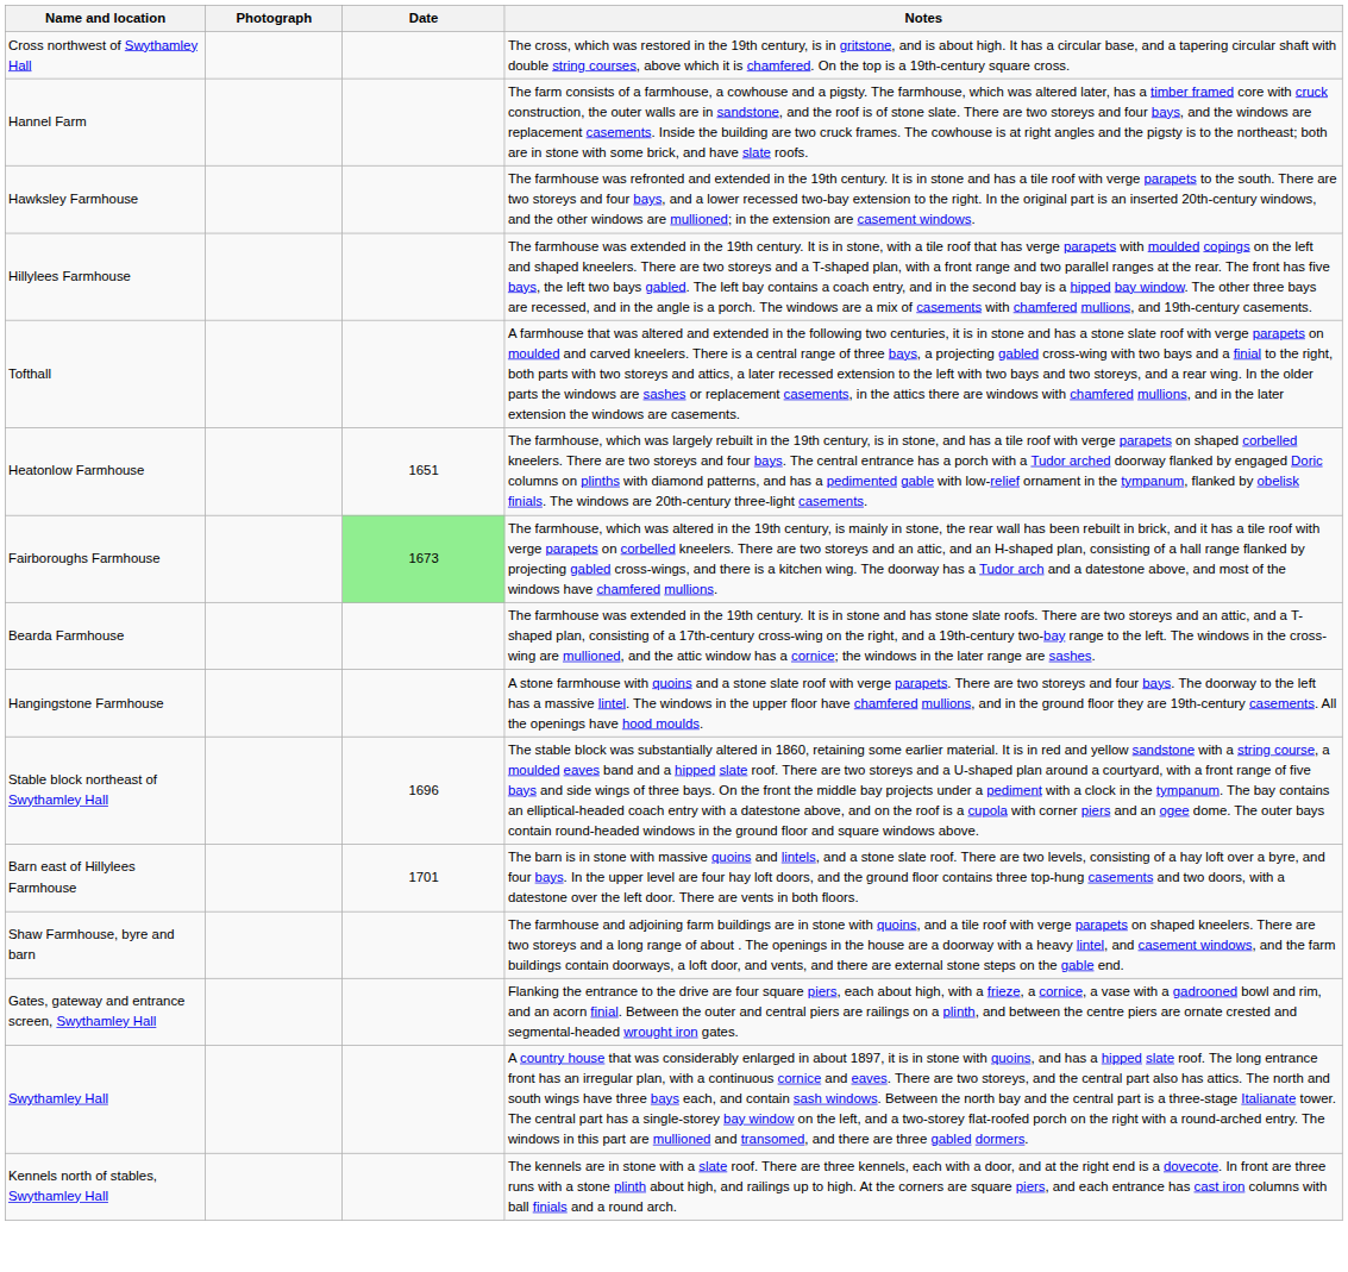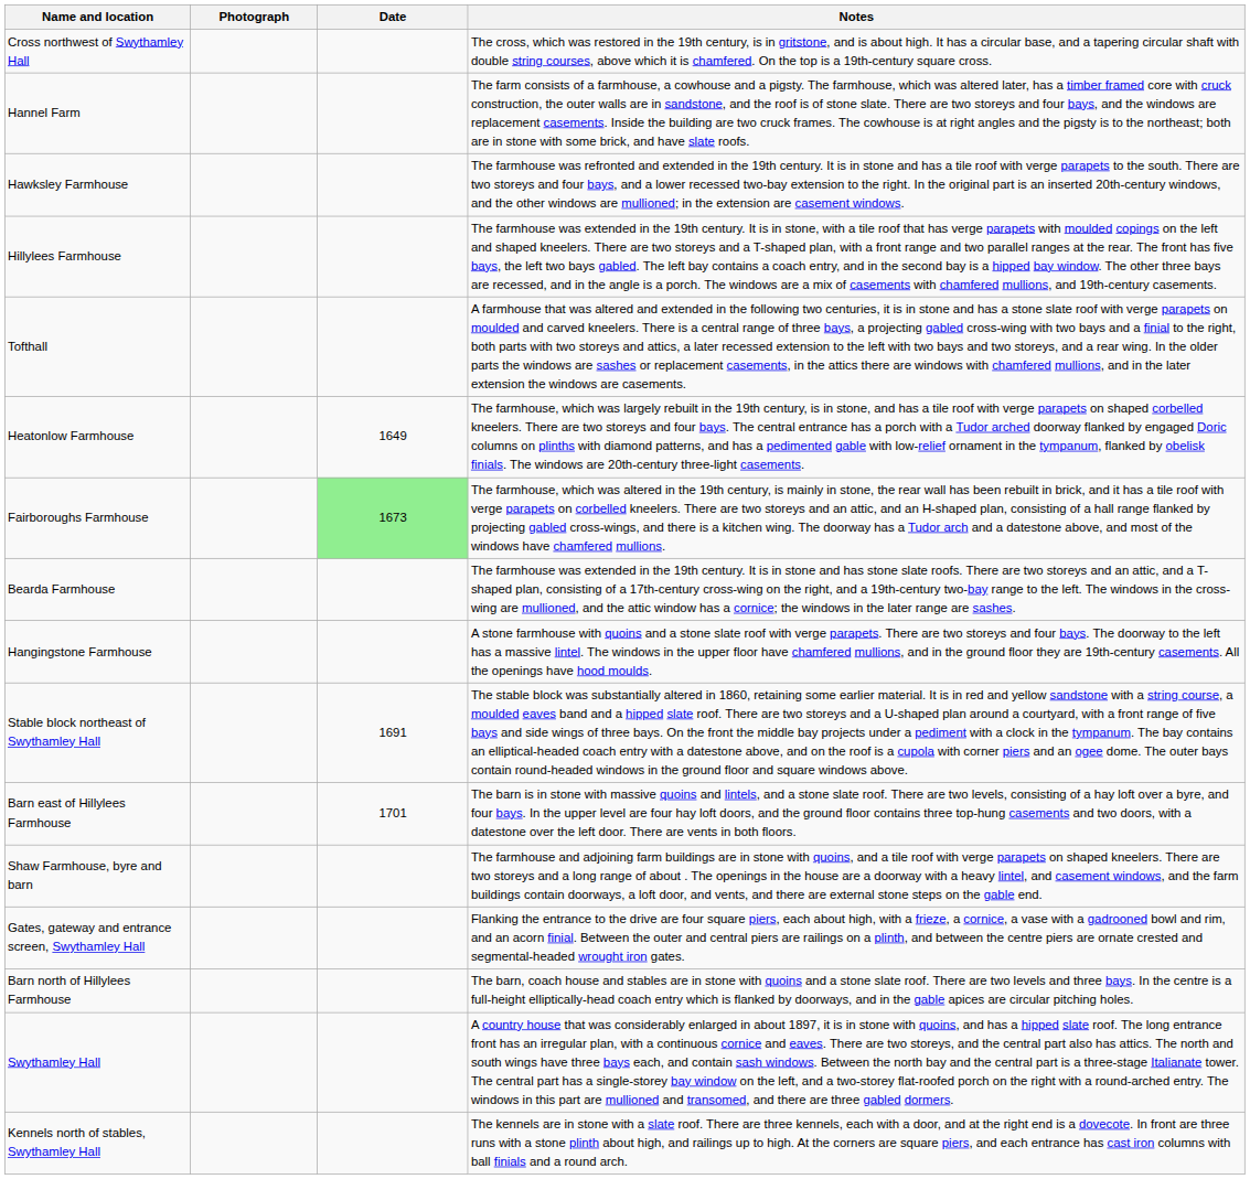Heatonlow Farmhouse | Date: 1651 -> 1649
Stable block northeast of Swythamley Hall | Date: 1696 -> 1691
+ row: Barn north of Hillylees Farmhouse | The barn, coach house and stables are in stone with quoins and a stone slate roof. There are two levels and three bays. In the centre is a full-height elliptically-head coach entry which is flanked by doorways, and in the gable apices are circular pitching holes.
